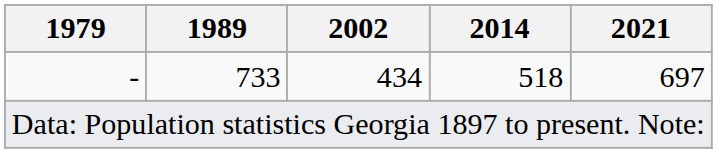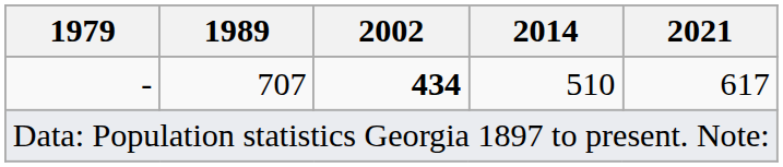- | 1989: 733 -> 707
- | 2002: normal -> bold
- | 2014: 518 -> 510
- | 2021: 697 -> 617
